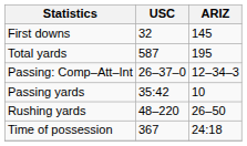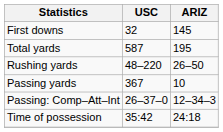rows swapped: Rushing yards <-> Passing: Comp–Att–Int
Passing yards | USC: 35:42 -> 367
Time of possession | USC: 367 -> 35:42
